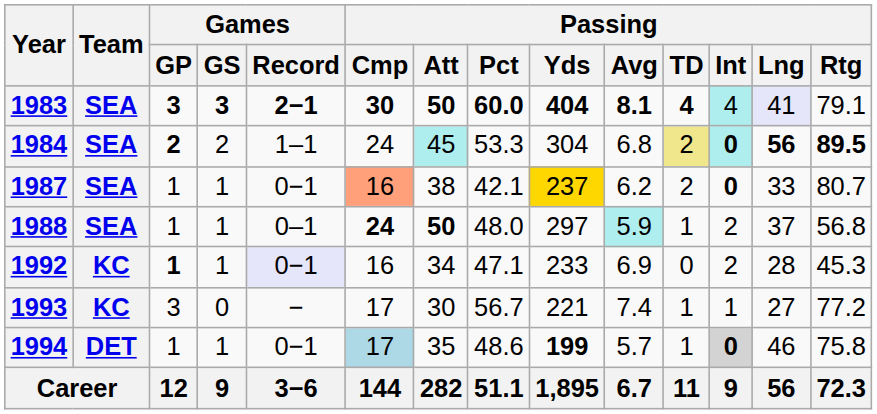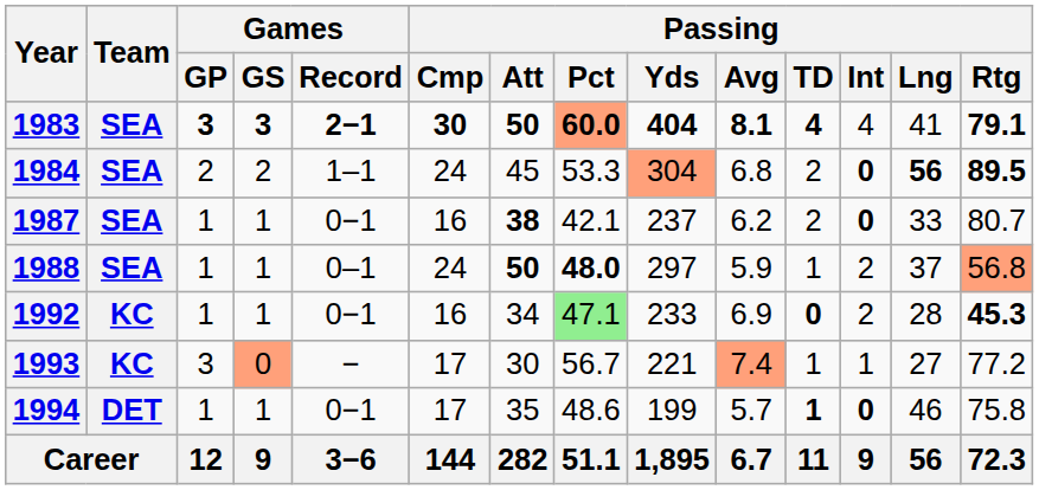1983 | Passing / Pct: no background -> lightsalmon background
1983 | Passing / Int: paleturquoise background -> no background
1983 | Passing / Lng: lavender background -> no background
1983 | Passing / Rtg: normal -> bold
1984 | Games / GP: bold -> normal
1984 | Passing / Att: paleturquoise background -> no background
1984 | Passing / Yds: no background -> lightsalmon background
1984 | Passing / TD: khaki background -> no background
1984 | Passing / Int: paleturquoise background -> no background
1987 | Passing / Cmp: lightsalmon background -> no background
1987 | Passing / Att: normal -> bold
1987 | Passing / Yds: gold background -> no background
1988 | Passing / Cmp: bold -> normal
1988 | Passing / Pct: normal -> bold
1988 | Passing / Avg: paleturquoise background -> no background
1988 | Passing / Rtg: no background -> lightsalmon background
1992 | Games / GP: bold -> normal
1992 | Games / Record: lavender background -> no background
1992 | Passing / Pct: no background -> lightgreen background
1992 | Passing / TD: normal -> bold
1992 | Passing / Rtg: normal -> bold
1993 | Games / GS: no background -> lightsalmon background
1993 | Passing / Avg: no background -> lightsalmon background
1994 | Passing / Cmp: lightblue background -> no background
1994 | Passing / Yds: bold -> normal
1994 | Passing / TD: normal -> bold
1994 | Passing / Int: lightgrey background -> no background
